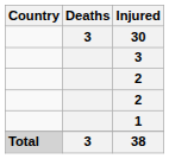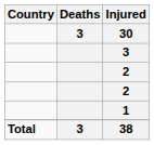38 | Country: lightgrey background -> no background
